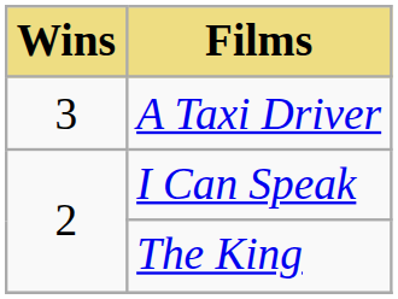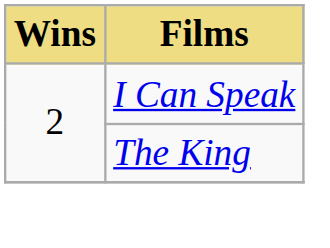- row: 3 | A Taxi Driver
